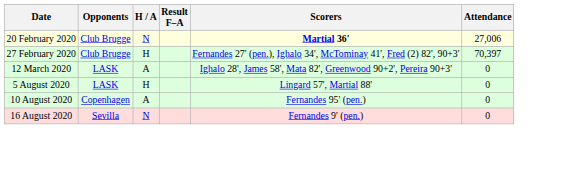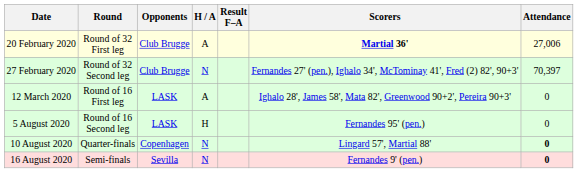+ column: Round | Round of 32 First leg | Round of 32 Second leg | Round of 16 First leg | Round of 16 Second leg | Quarter-finals | Semi-finals
20 February 2020 | H / A: N -> A
27 February 2020 | H / A: H -> N
5 August 2020 | Scorers: Lingard 57', Martial 88' -> Fernandes 95' (pen.)
10 August 2020 | H / A: A -> N
10 August 2020 | Scorers: Fernandes 95' (pen.) -> Lingard 57', Martial 88'
10 August 2020 | Attendance: normal -> bold
16 August 2020 | Attendance: normal -> bold
